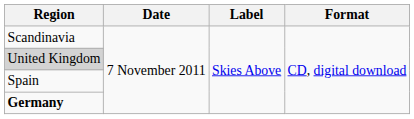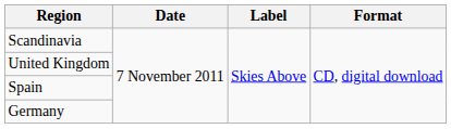United Kingdom | Region: lightgrey background -> no background
Germany | Region: bold -> normal
